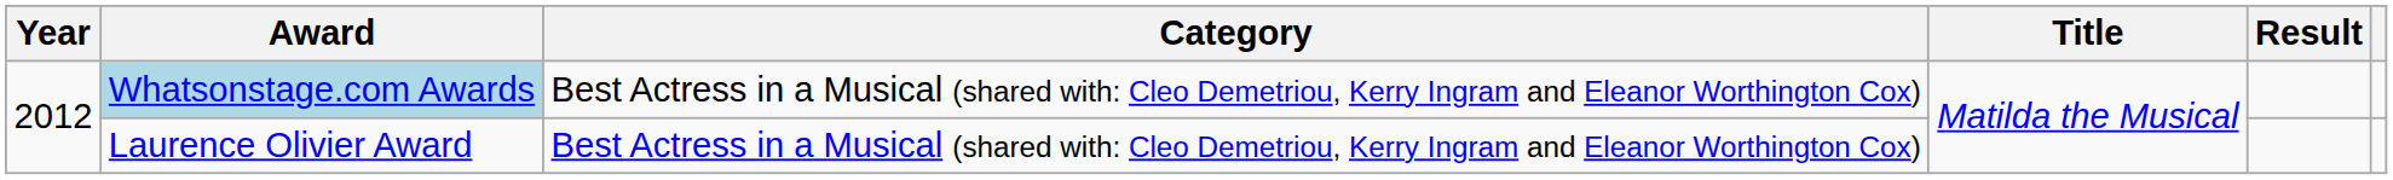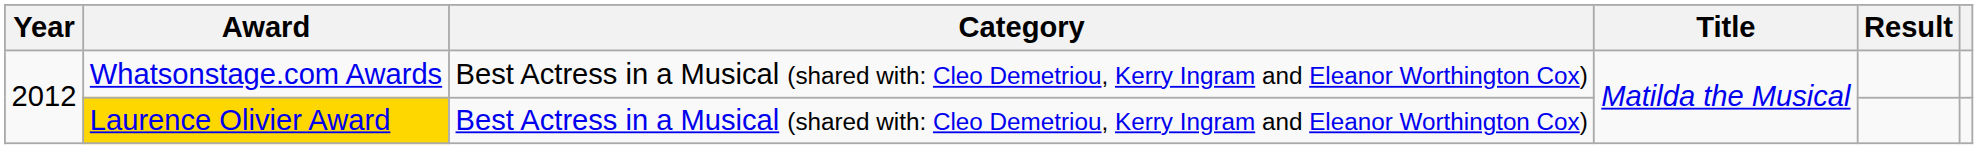Whatsonstage.com Awards | Award: lightblue background -> no background
Laurence Olivier Award | Award: no background -> gold background
